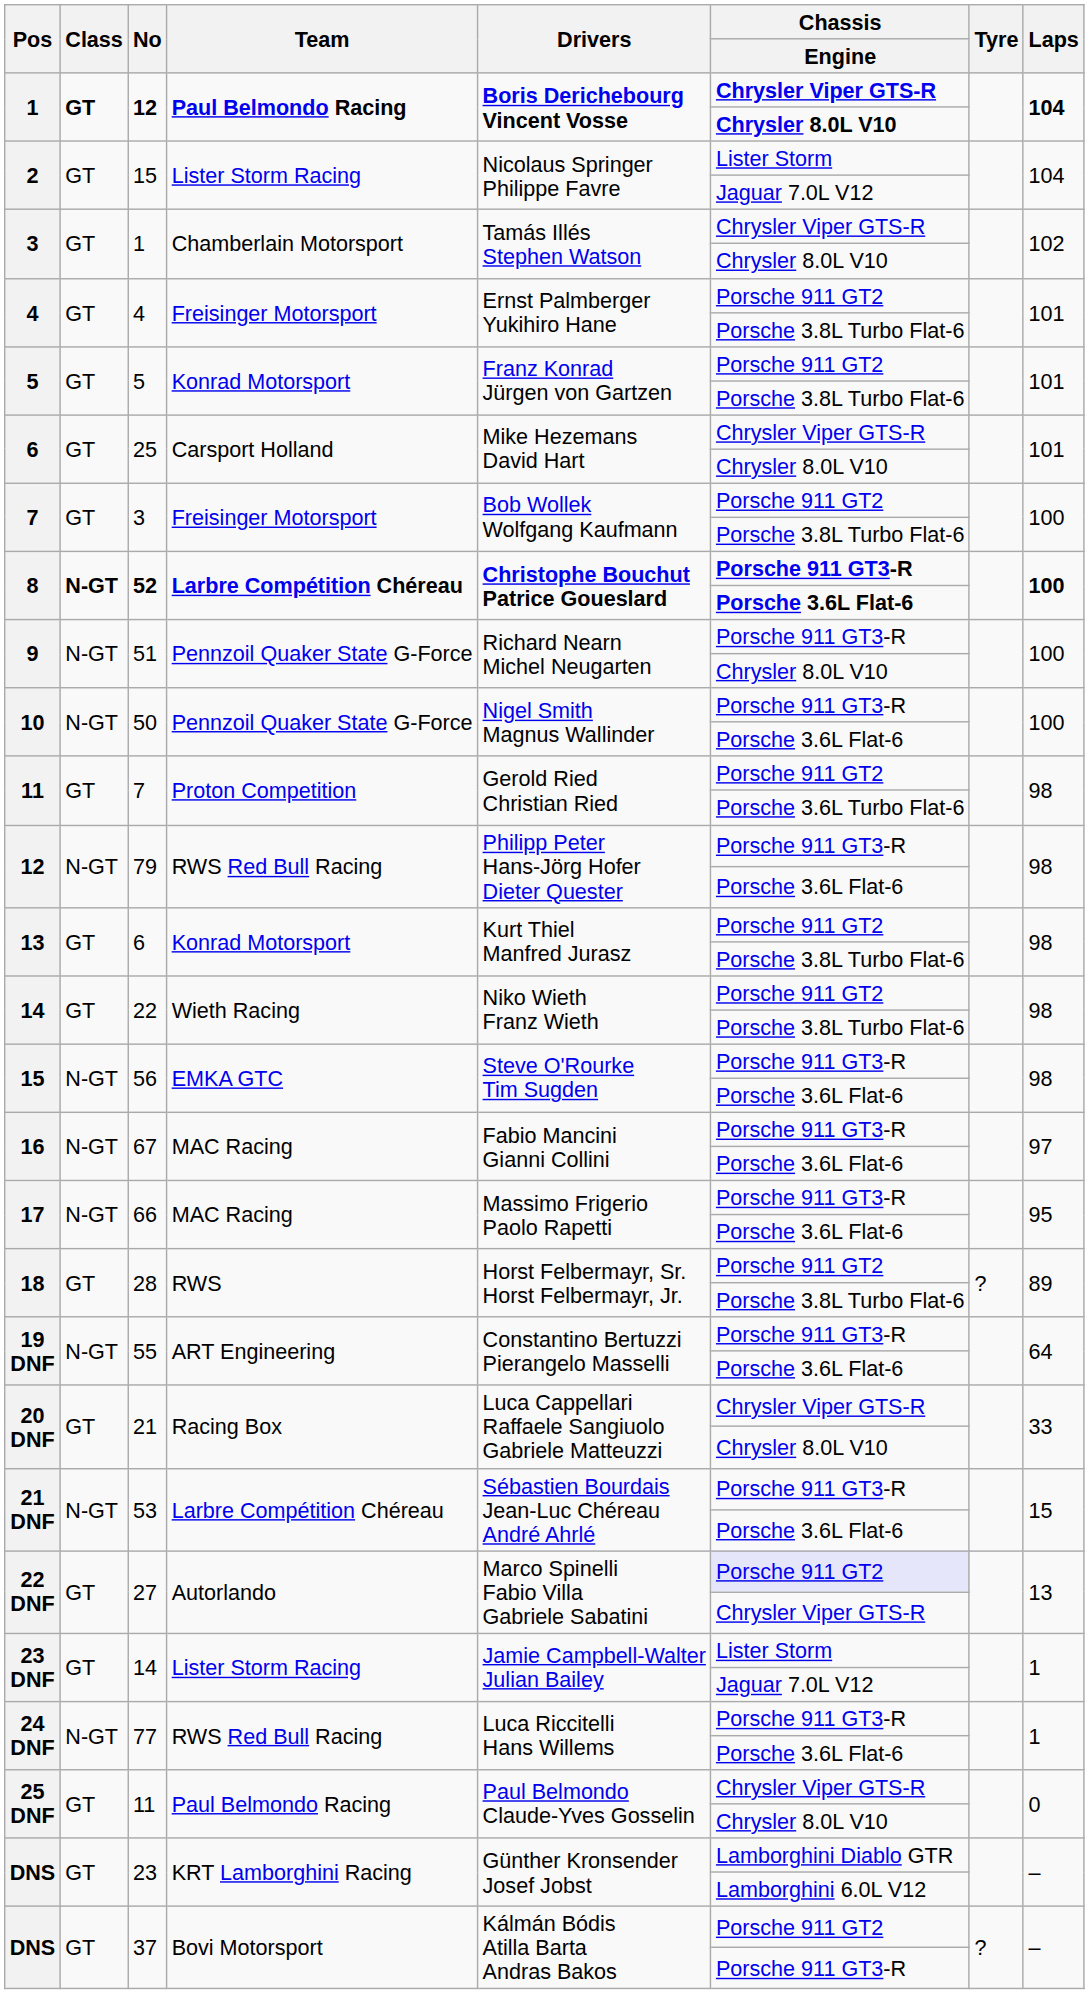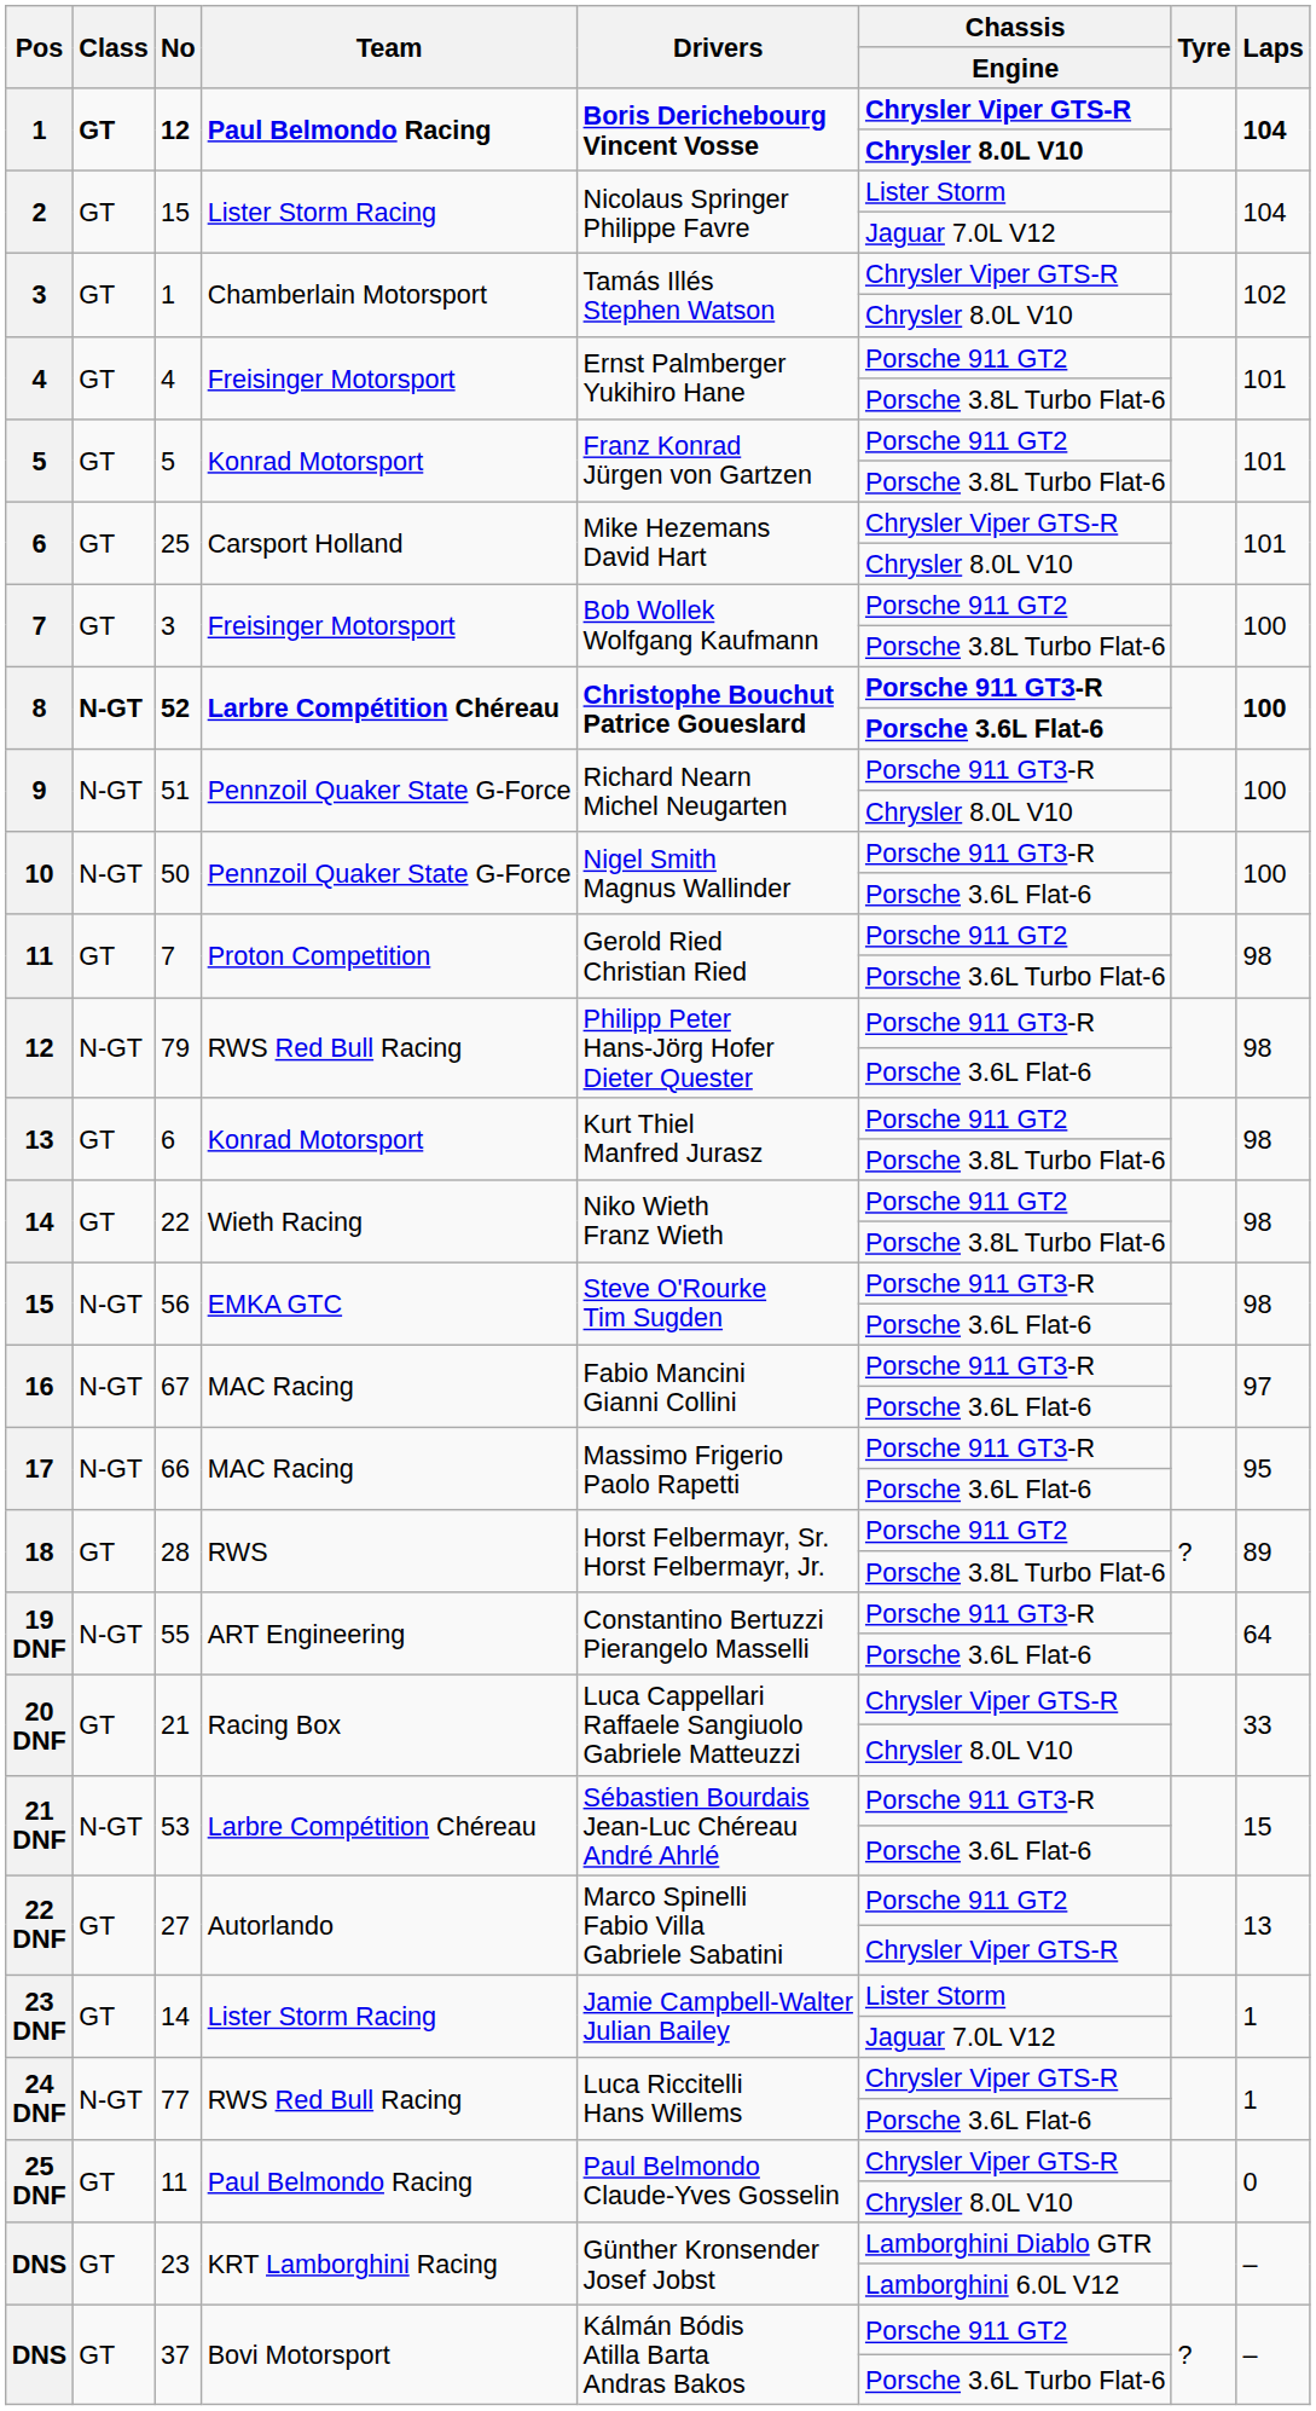row 45 | Chassis / Engine: lavender background -> no background
row 49 | Chassis / Engine: Porsche 911 GT3-R -> Chrysler Viper GTS-R
row 56 | Chassis / Engine: Porsche 911 GT3-R -> Porsche 3.6L Turbo Flat-6
